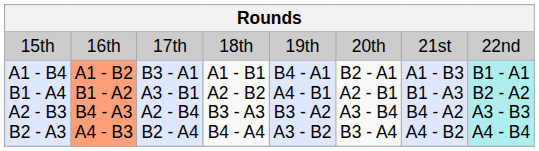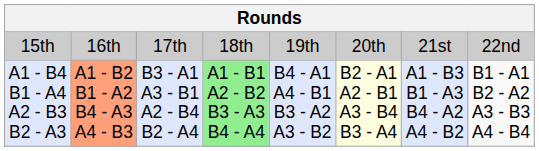A1 - B4 B1 - A4 A2 - B3 B2 - A3 | column 4: no background -> lightgreen background
A1 - B4 B1 - A4 A2 - B3 B2 - A3 | column 6: no background -> lightyellow background
A1 - B4 B1 - A4 A2 - B3 B2 - A3 | column 8: paleturquoise background -> no background
